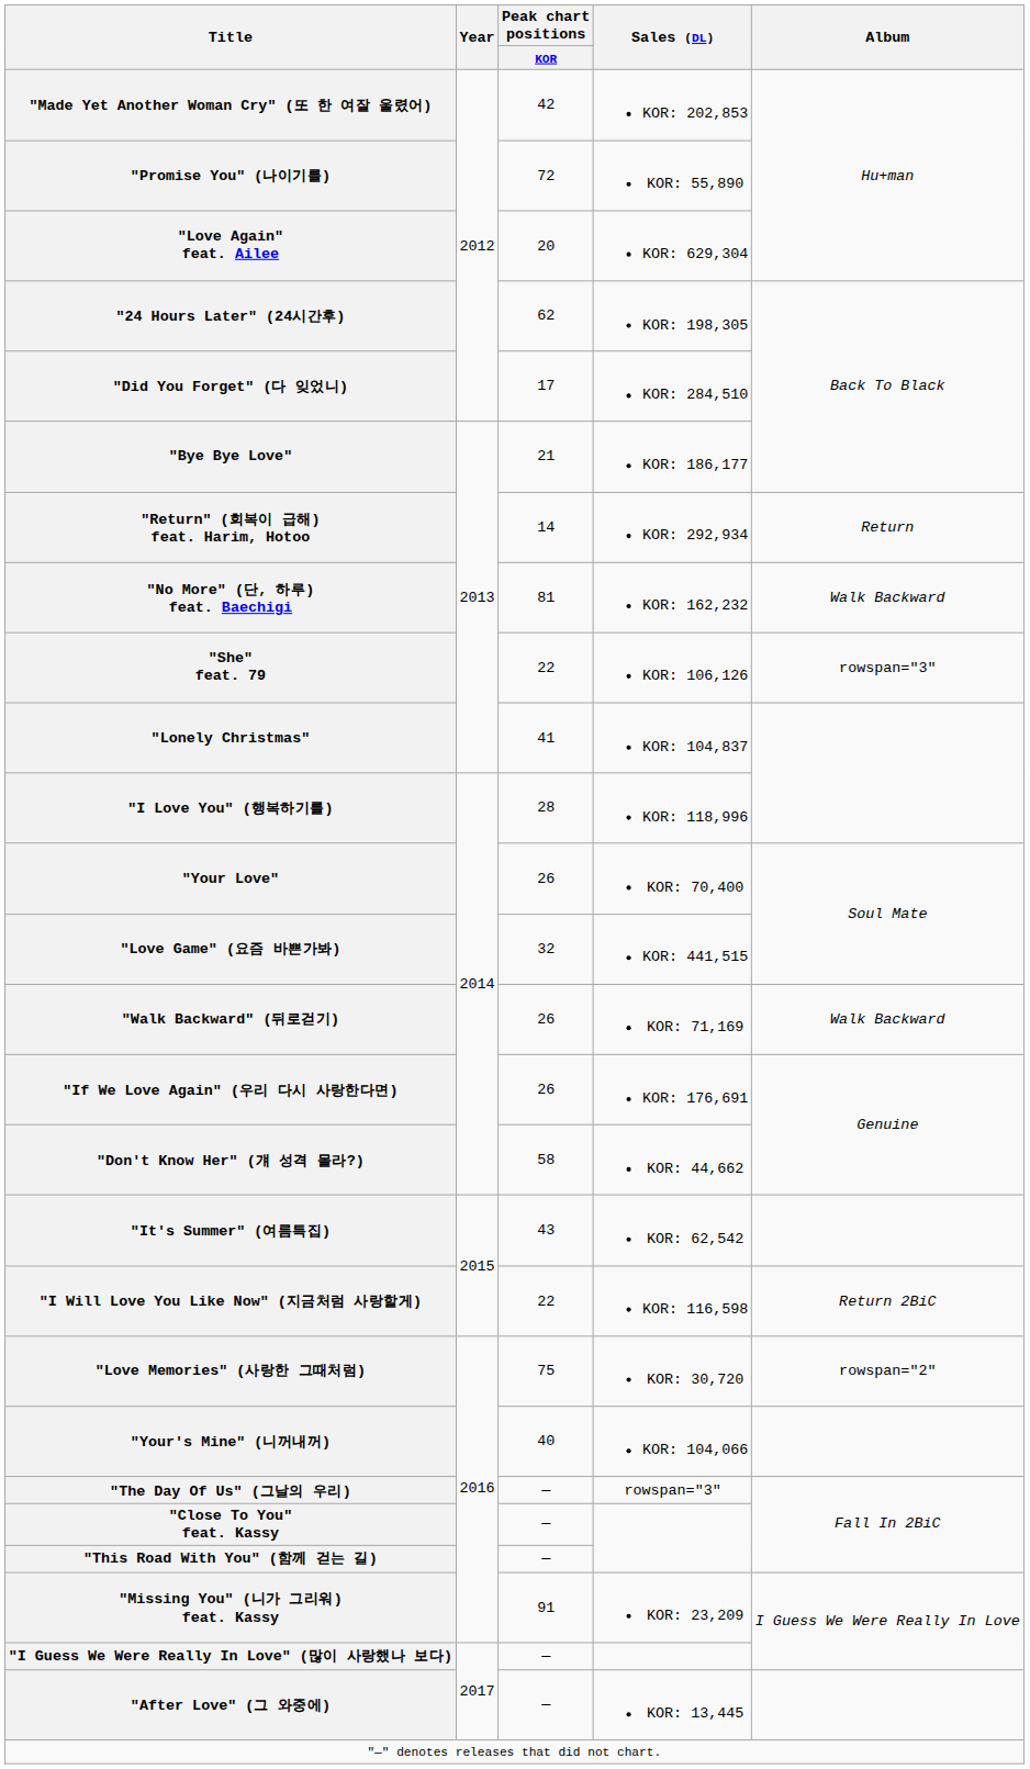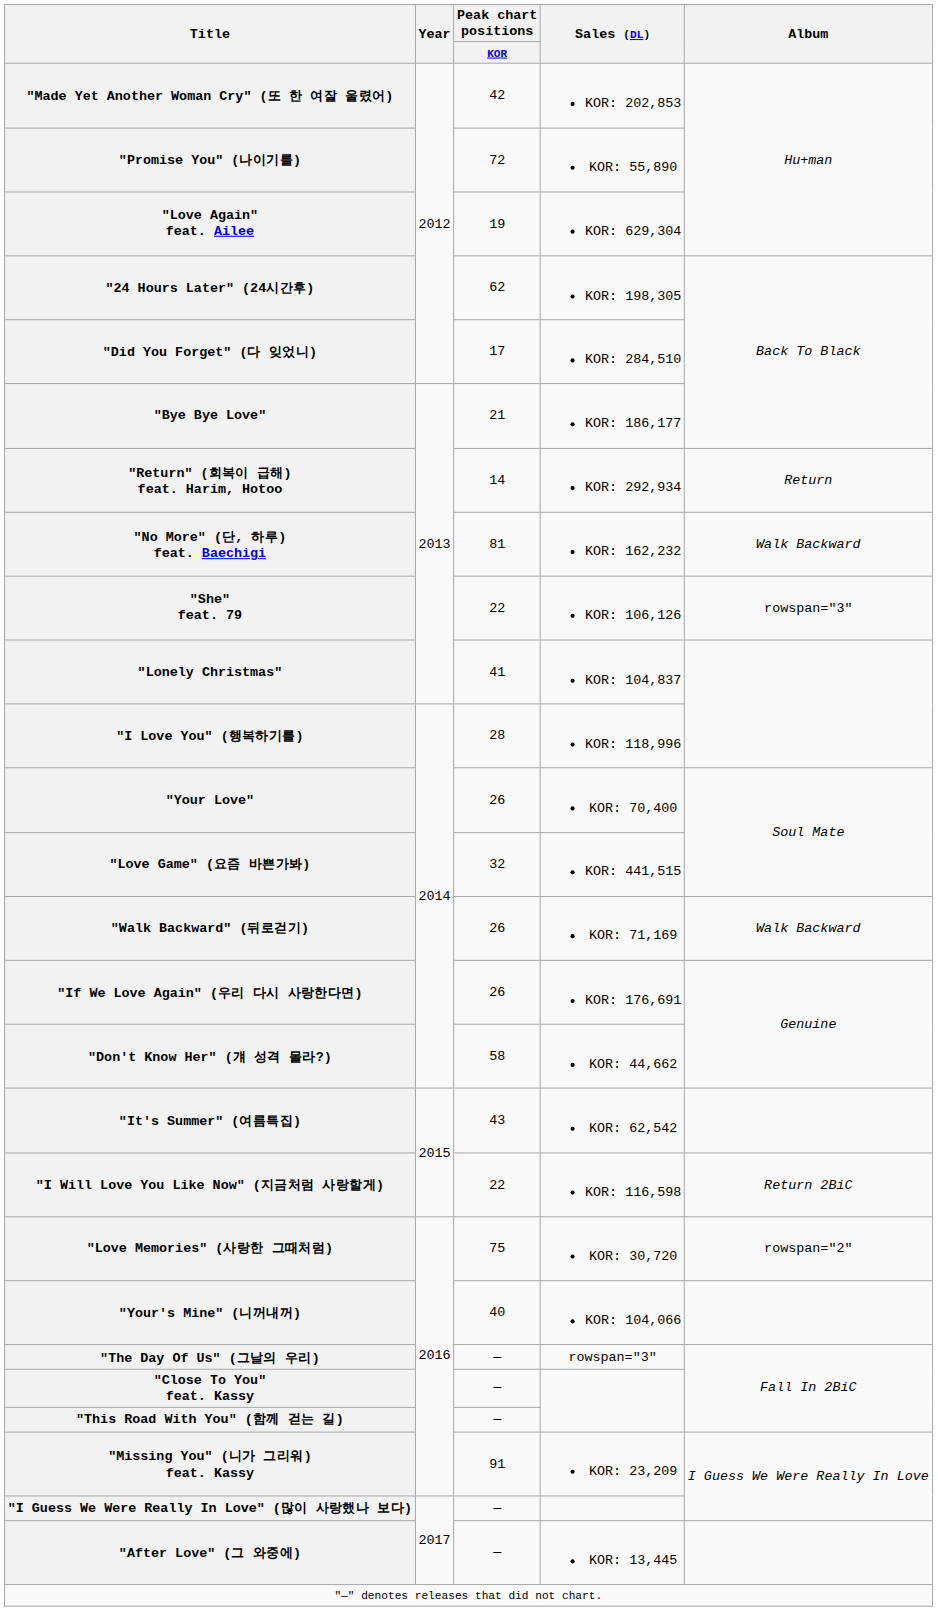"Love Again" feat. Ailee | Peak chart positions / KOR: 20 -> 19
